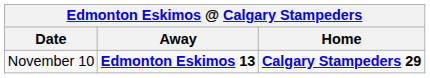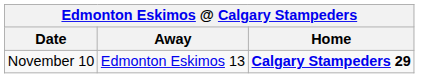November 10 | Away: bold -> normal
